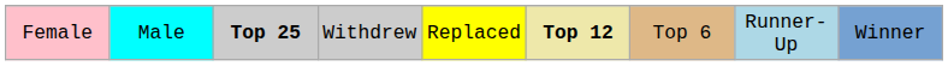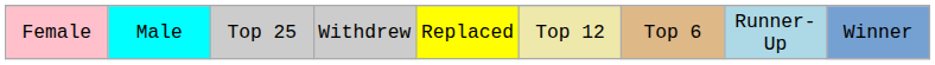Female | column 3: bold -> normal
Female | column 6: bold -> normal
